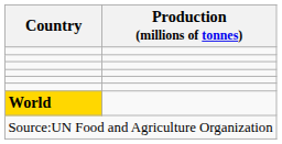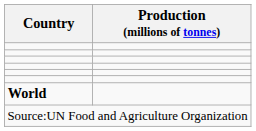row 8 | Country: gold background -> no background
